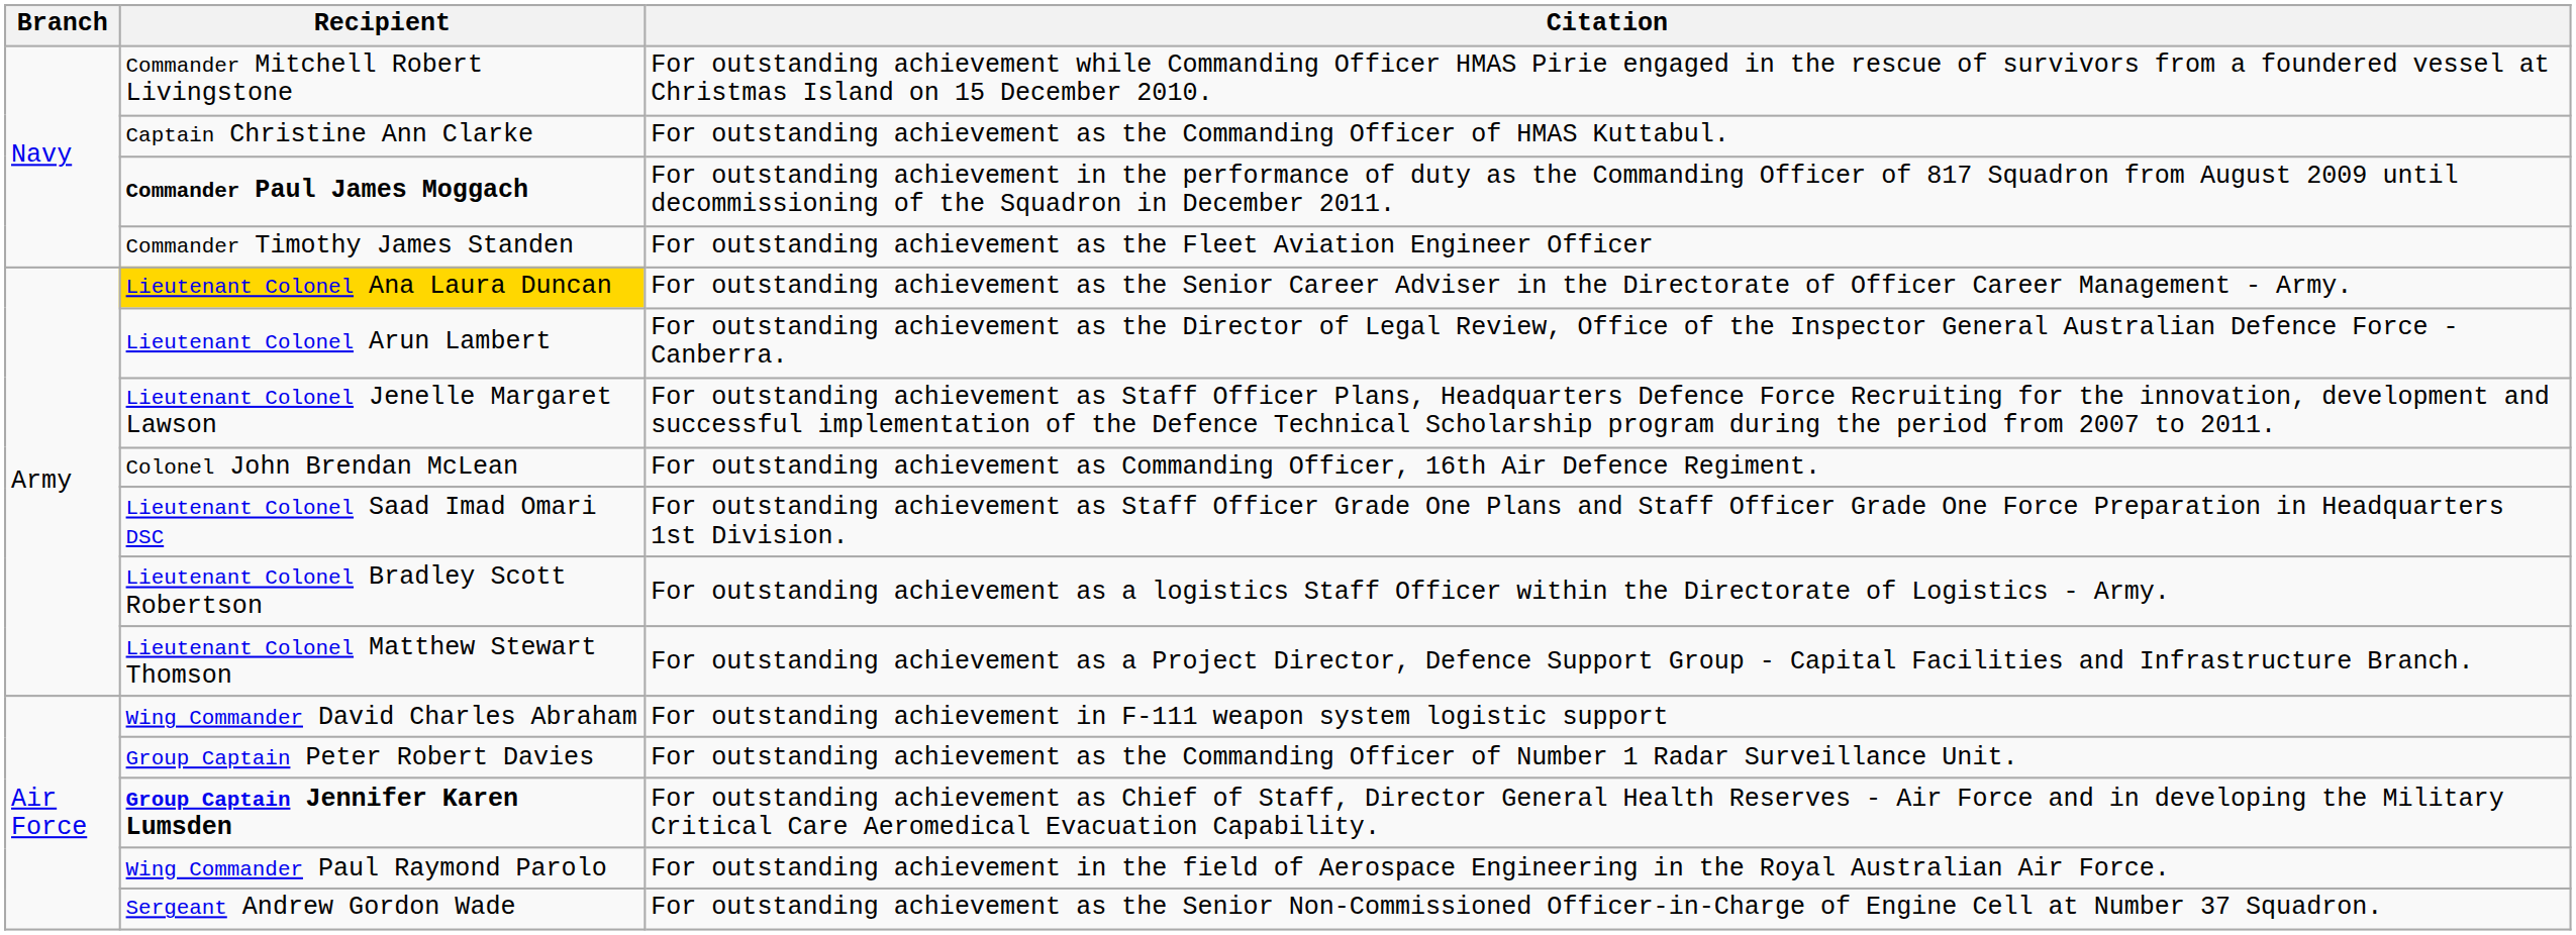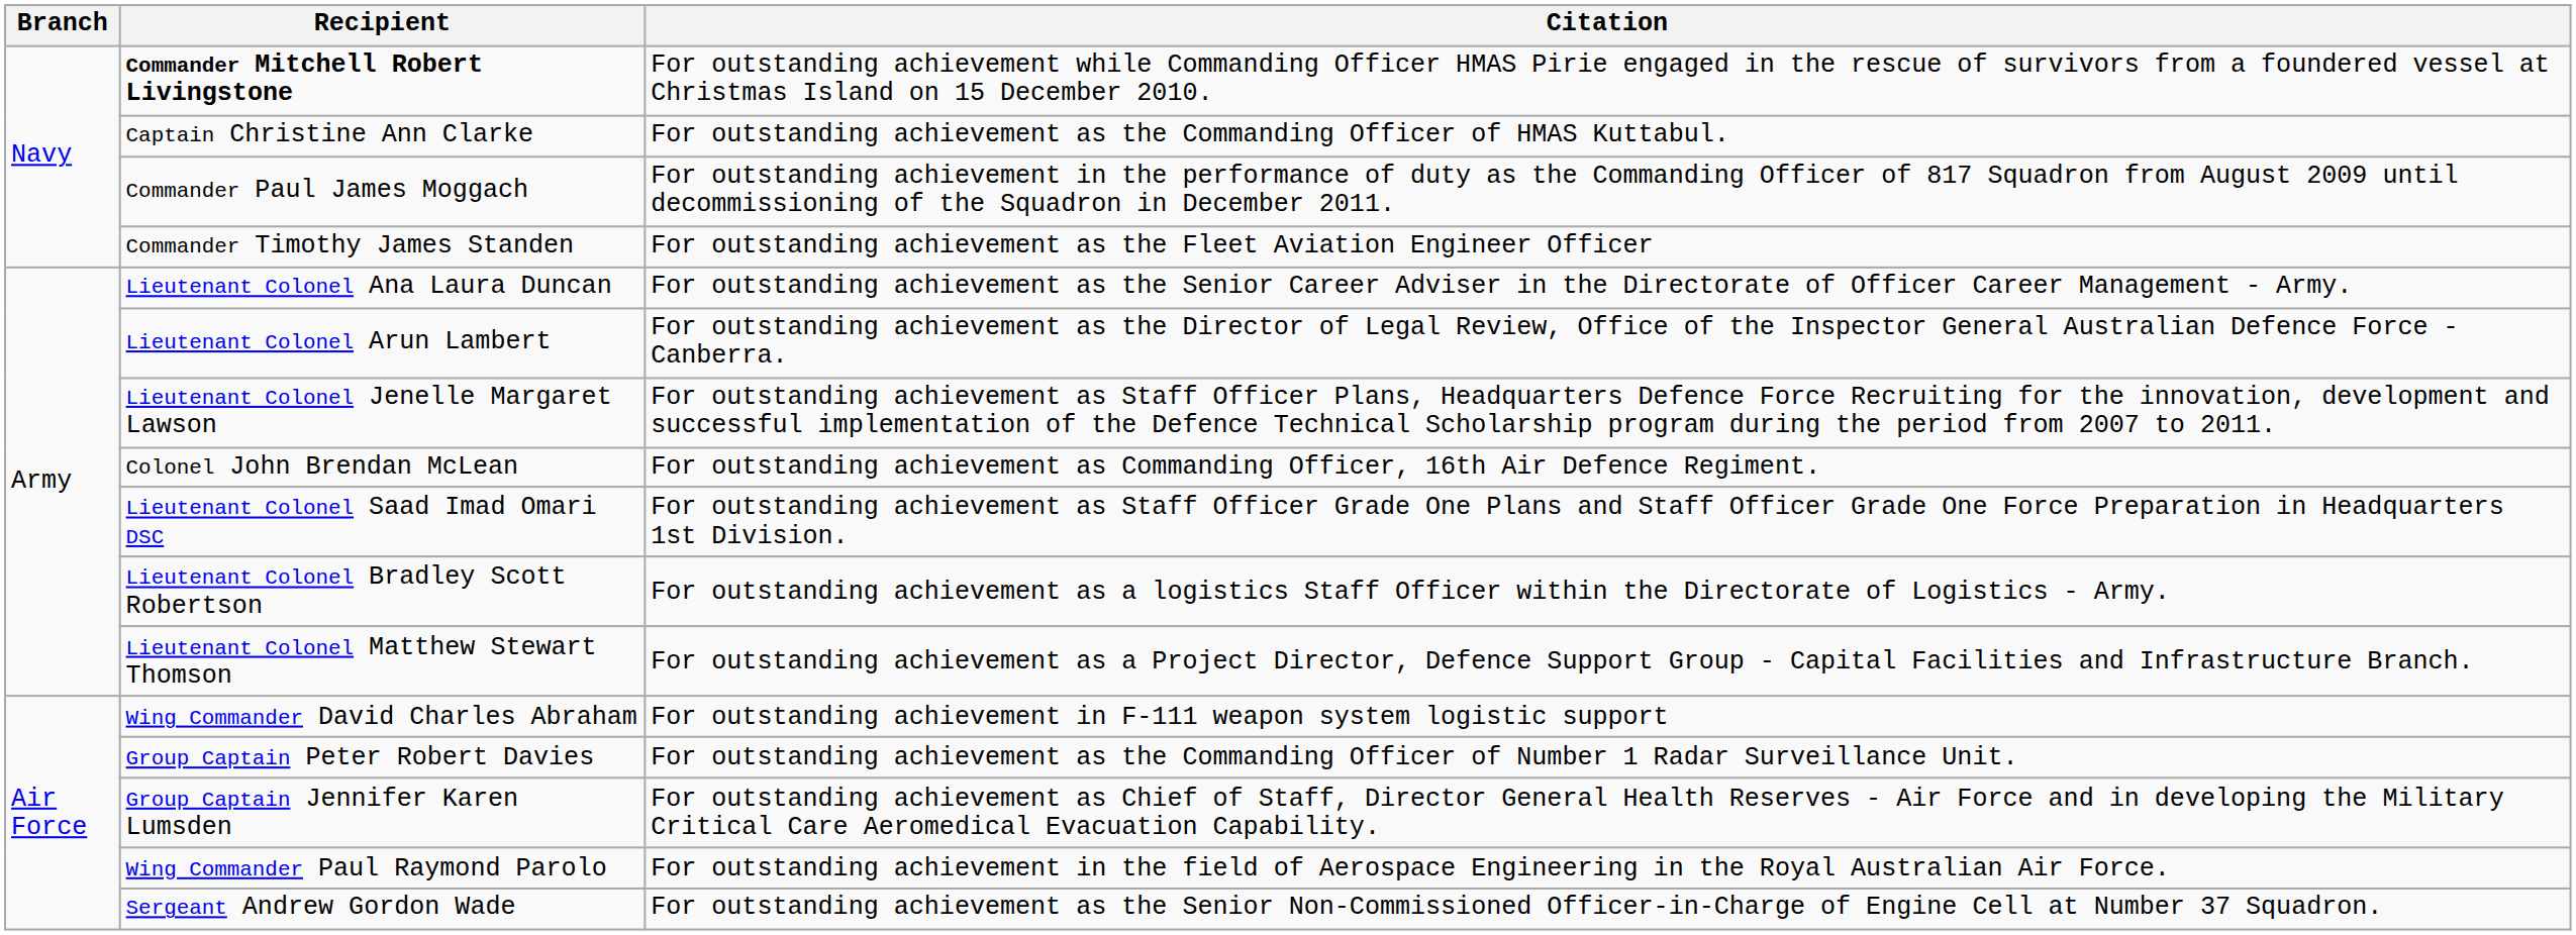Commander Mitchell Robert Livingstone | Recipient: normal -> bold
Commander Paul James Moggach | Recipient: bold -> normal
Lieutenant Colonel Ana Laura Duncan | Recipient: gold background -> no background
Group Captain Jennifer Karen Lumsden | Recipient: bold -> normal
